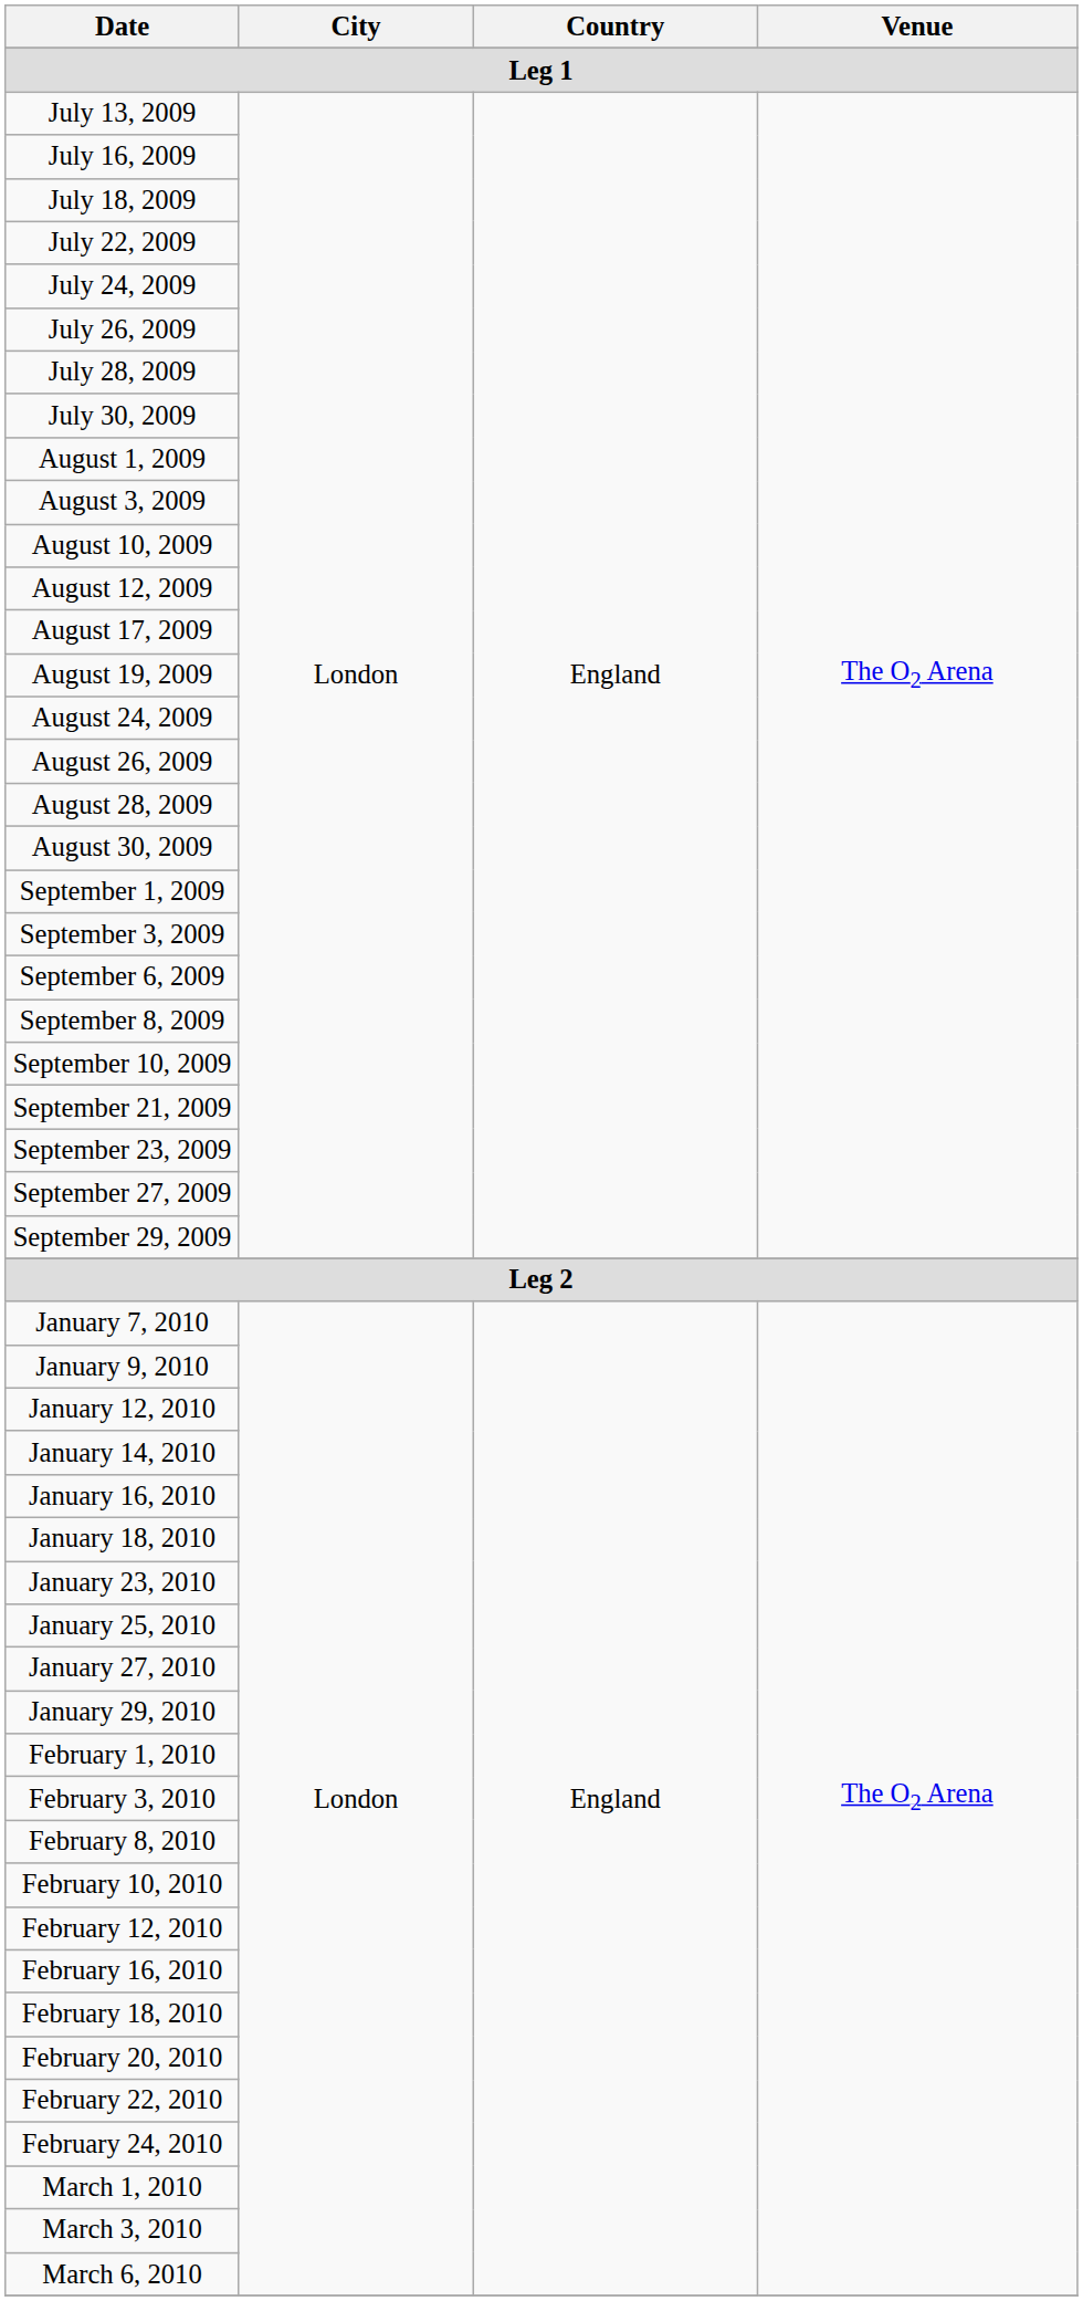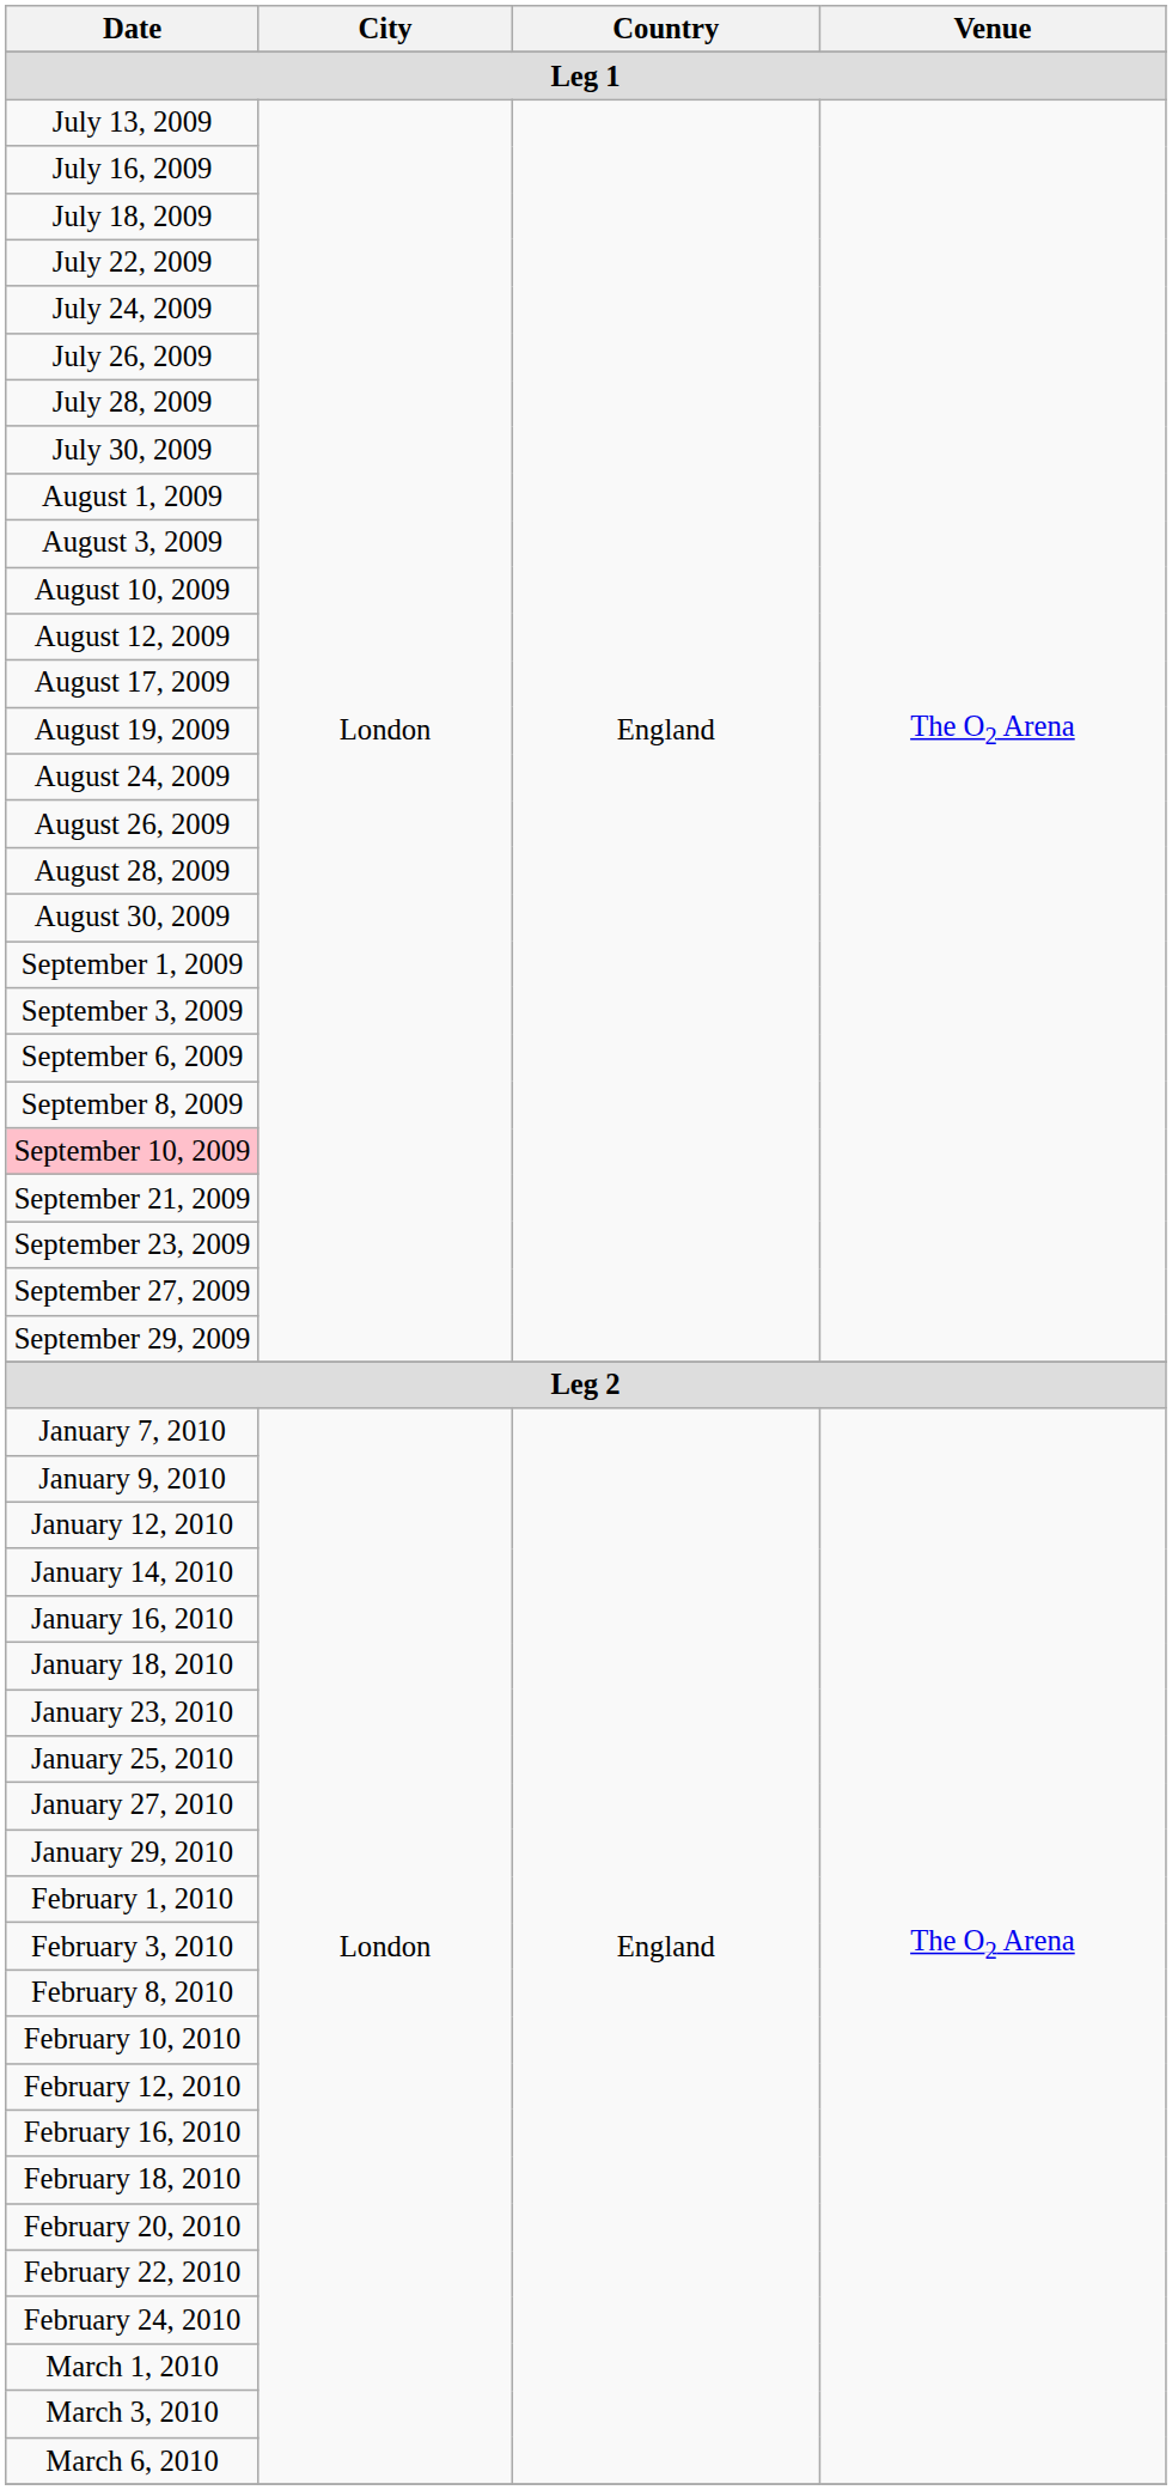September 10, 2009 | Date: no background -> pink background
